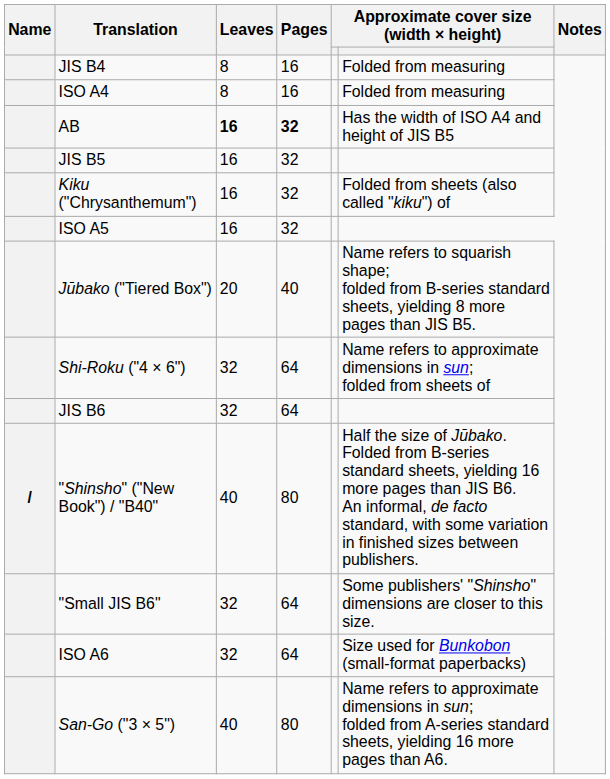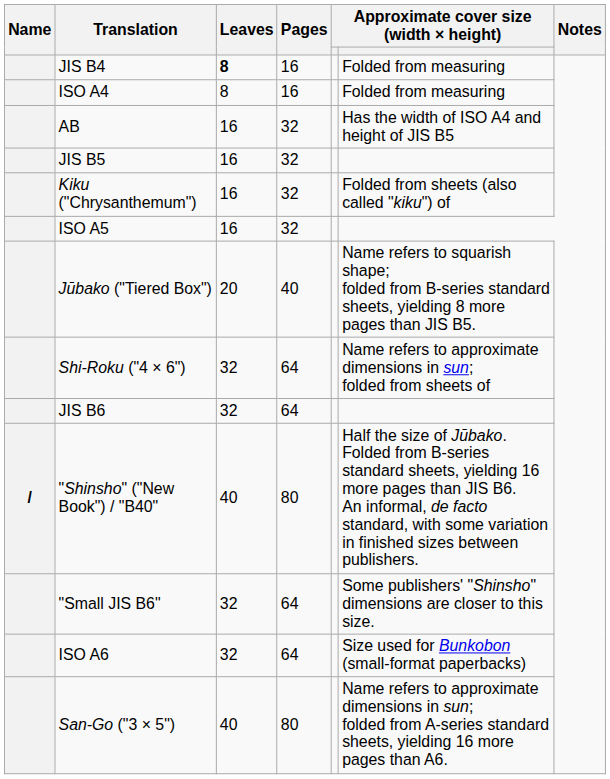JIS B4 | Leaves: normal -> bold
AB | Leaves: bold -> normal
AB | Pages: bold -> normal
